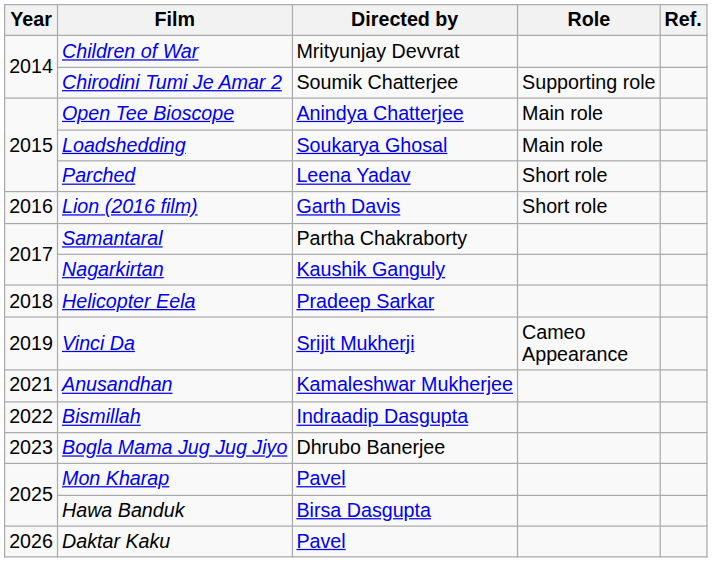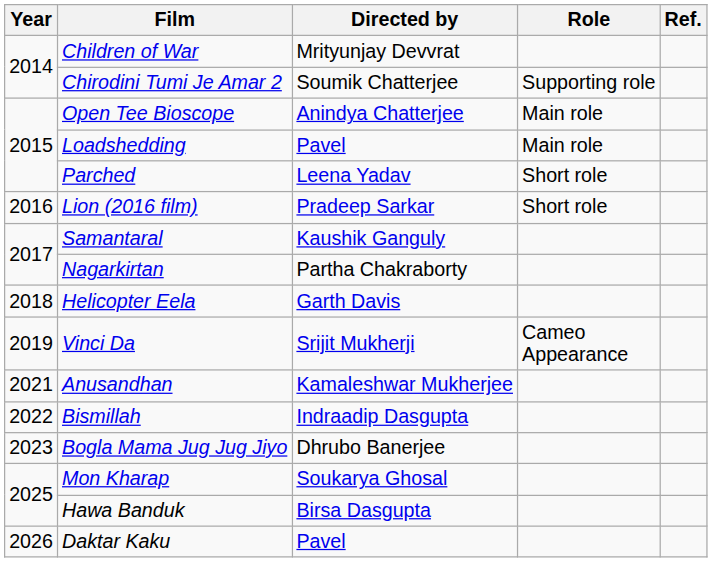Loadshedding | Directed by: Soukarya Ghosal -> Pavel
Lion (2016 film) | Directed by: Garth Davis -> Pradeep Sarkar
Samantaral | Directed by: Partha Chakraborty -> Kaushik Ganguly
Nagarkirtan | Directed by: Kaushik Ganguly -> Partha Chakraborty
Helicopter Eela | Directed by: Pradeep Sarkar -> Garth Davis
Mon Kharap | Directed by: Pavel -> Soukarya Ghosal
